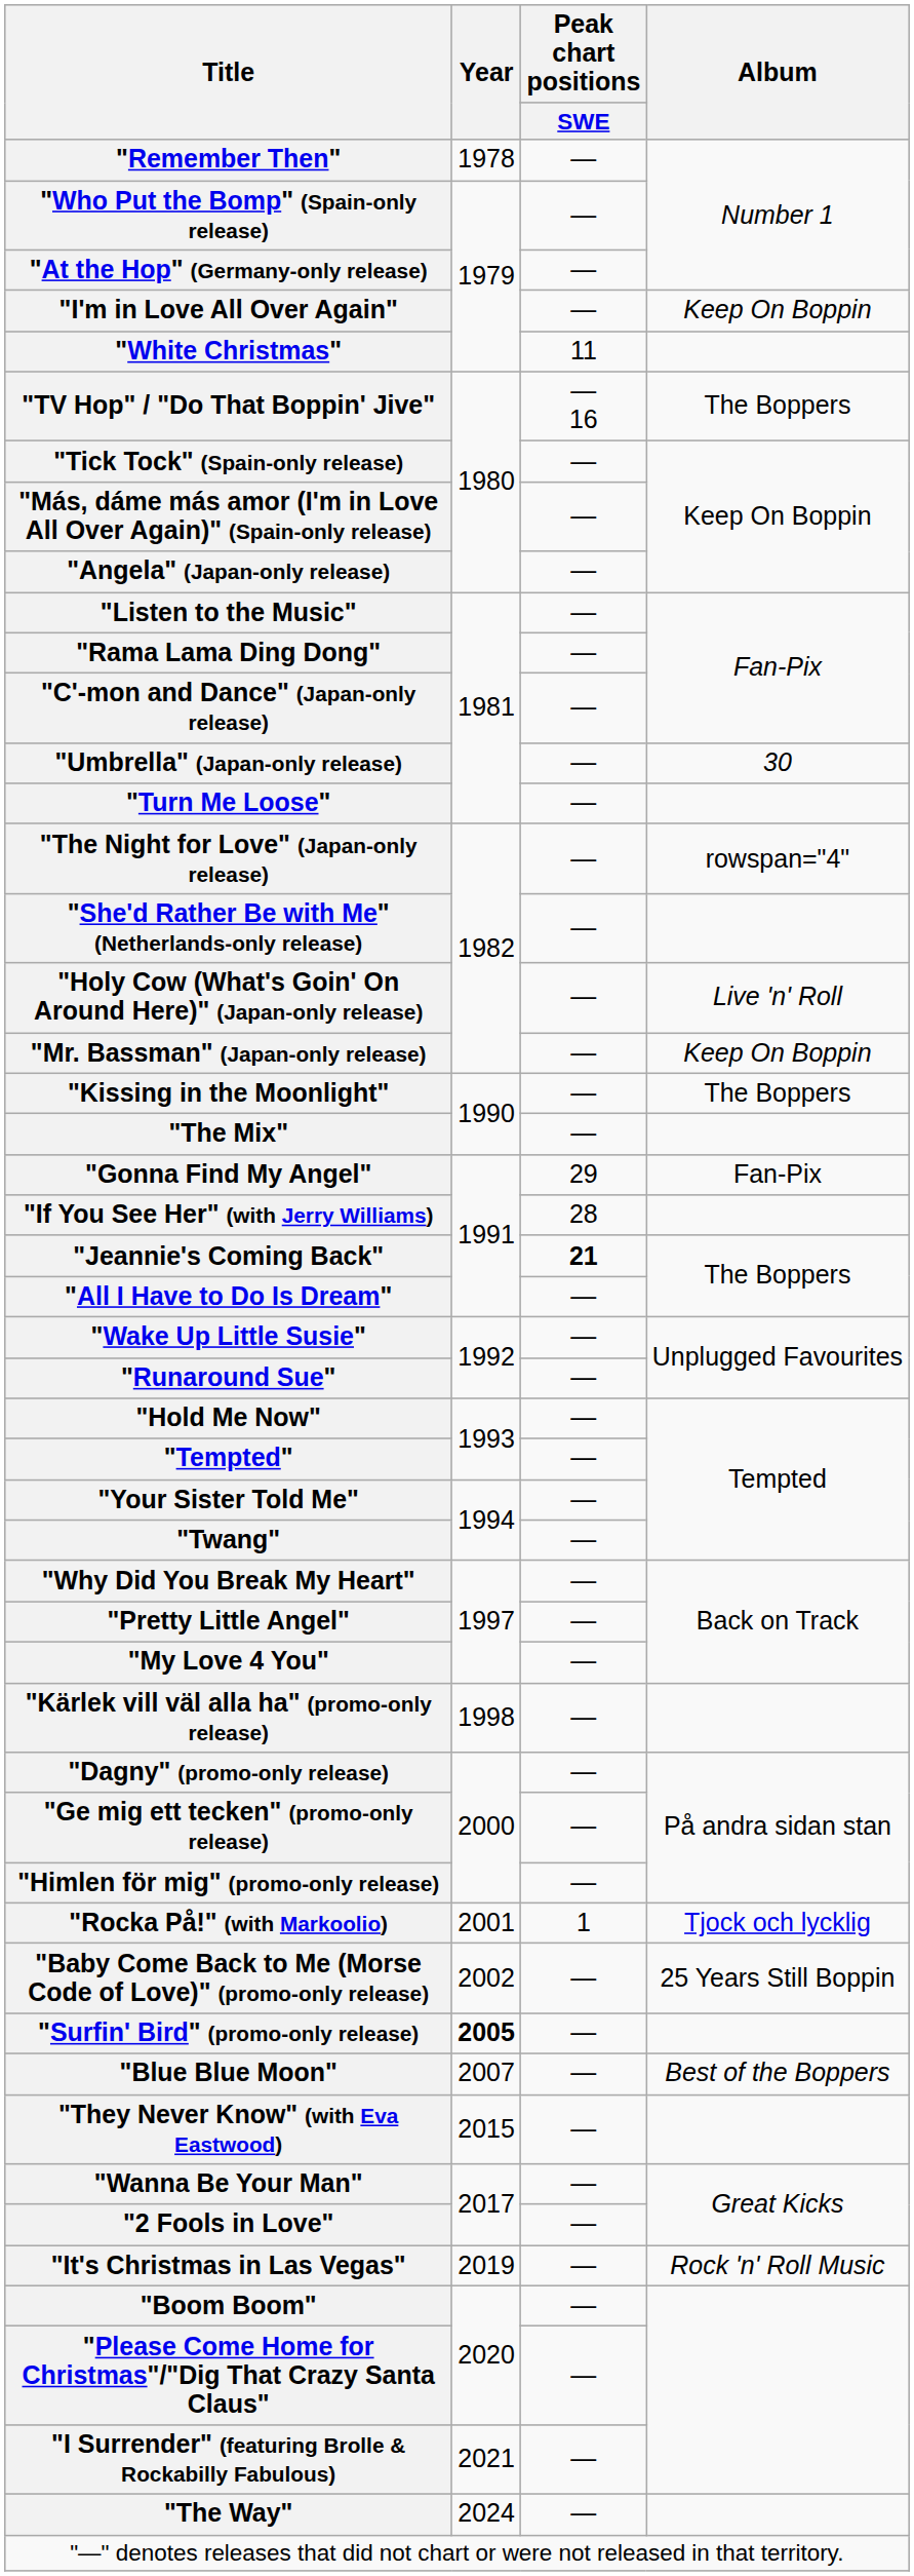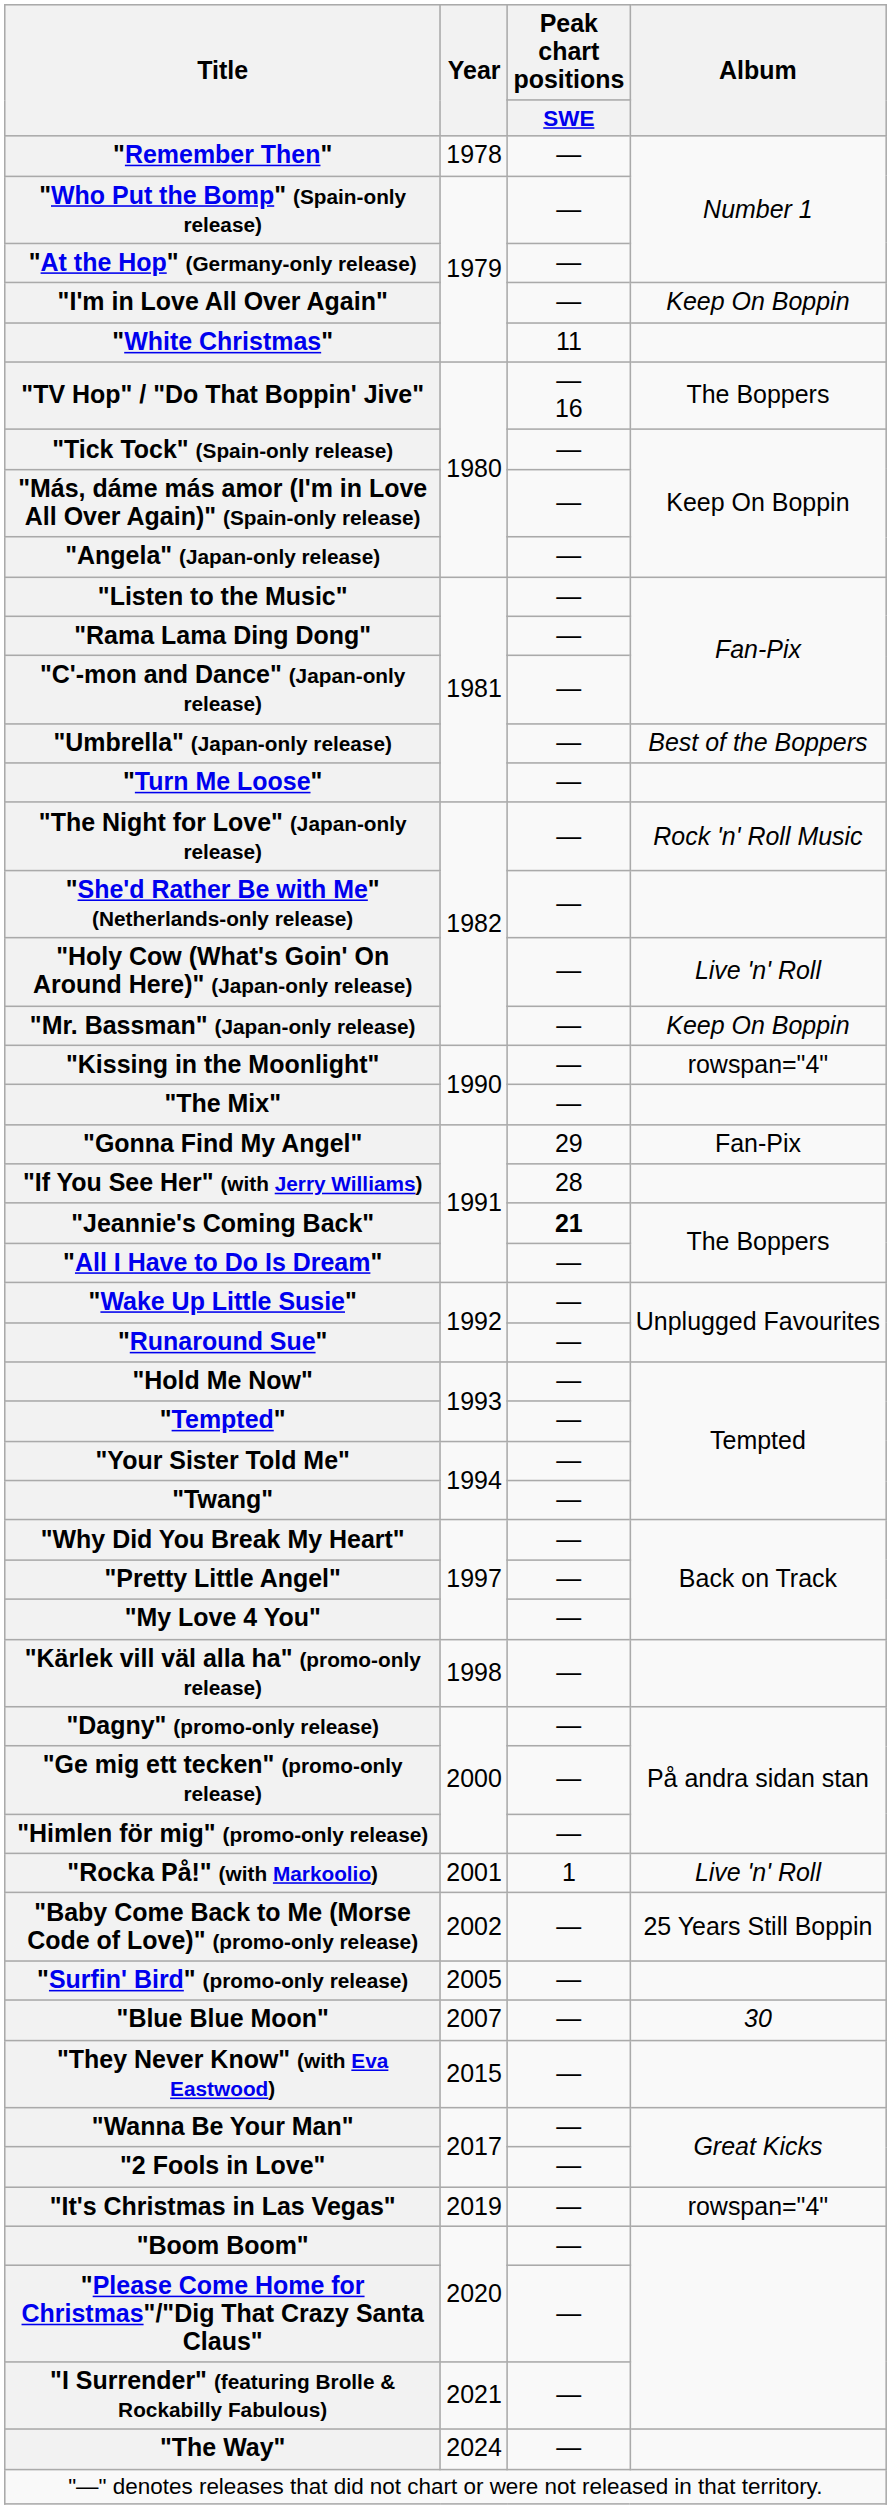"Umbrella" (Japan-only release) | Album: 30 -> Best of the Boppers
"The Night for Love" (Japan-only release) | Album: rowspan="4" -> Rock 'n' Roll Music
"Kissing in the Moonlight" | Album: The Boppers -> rowspan="4"
"Rocka På!" (with Markoolio) | Album: Tjock och lycklig -> Live 'n' Roll
"Surfin' Bird" (promo-only release) | Year: bold -> normal
"Blue Blue Moon" | Album: Best of the Boppers -> 30
"It's Christmas in Las Vegas" | Album: Rock 'n' Roll Music -> rowspan="4"
